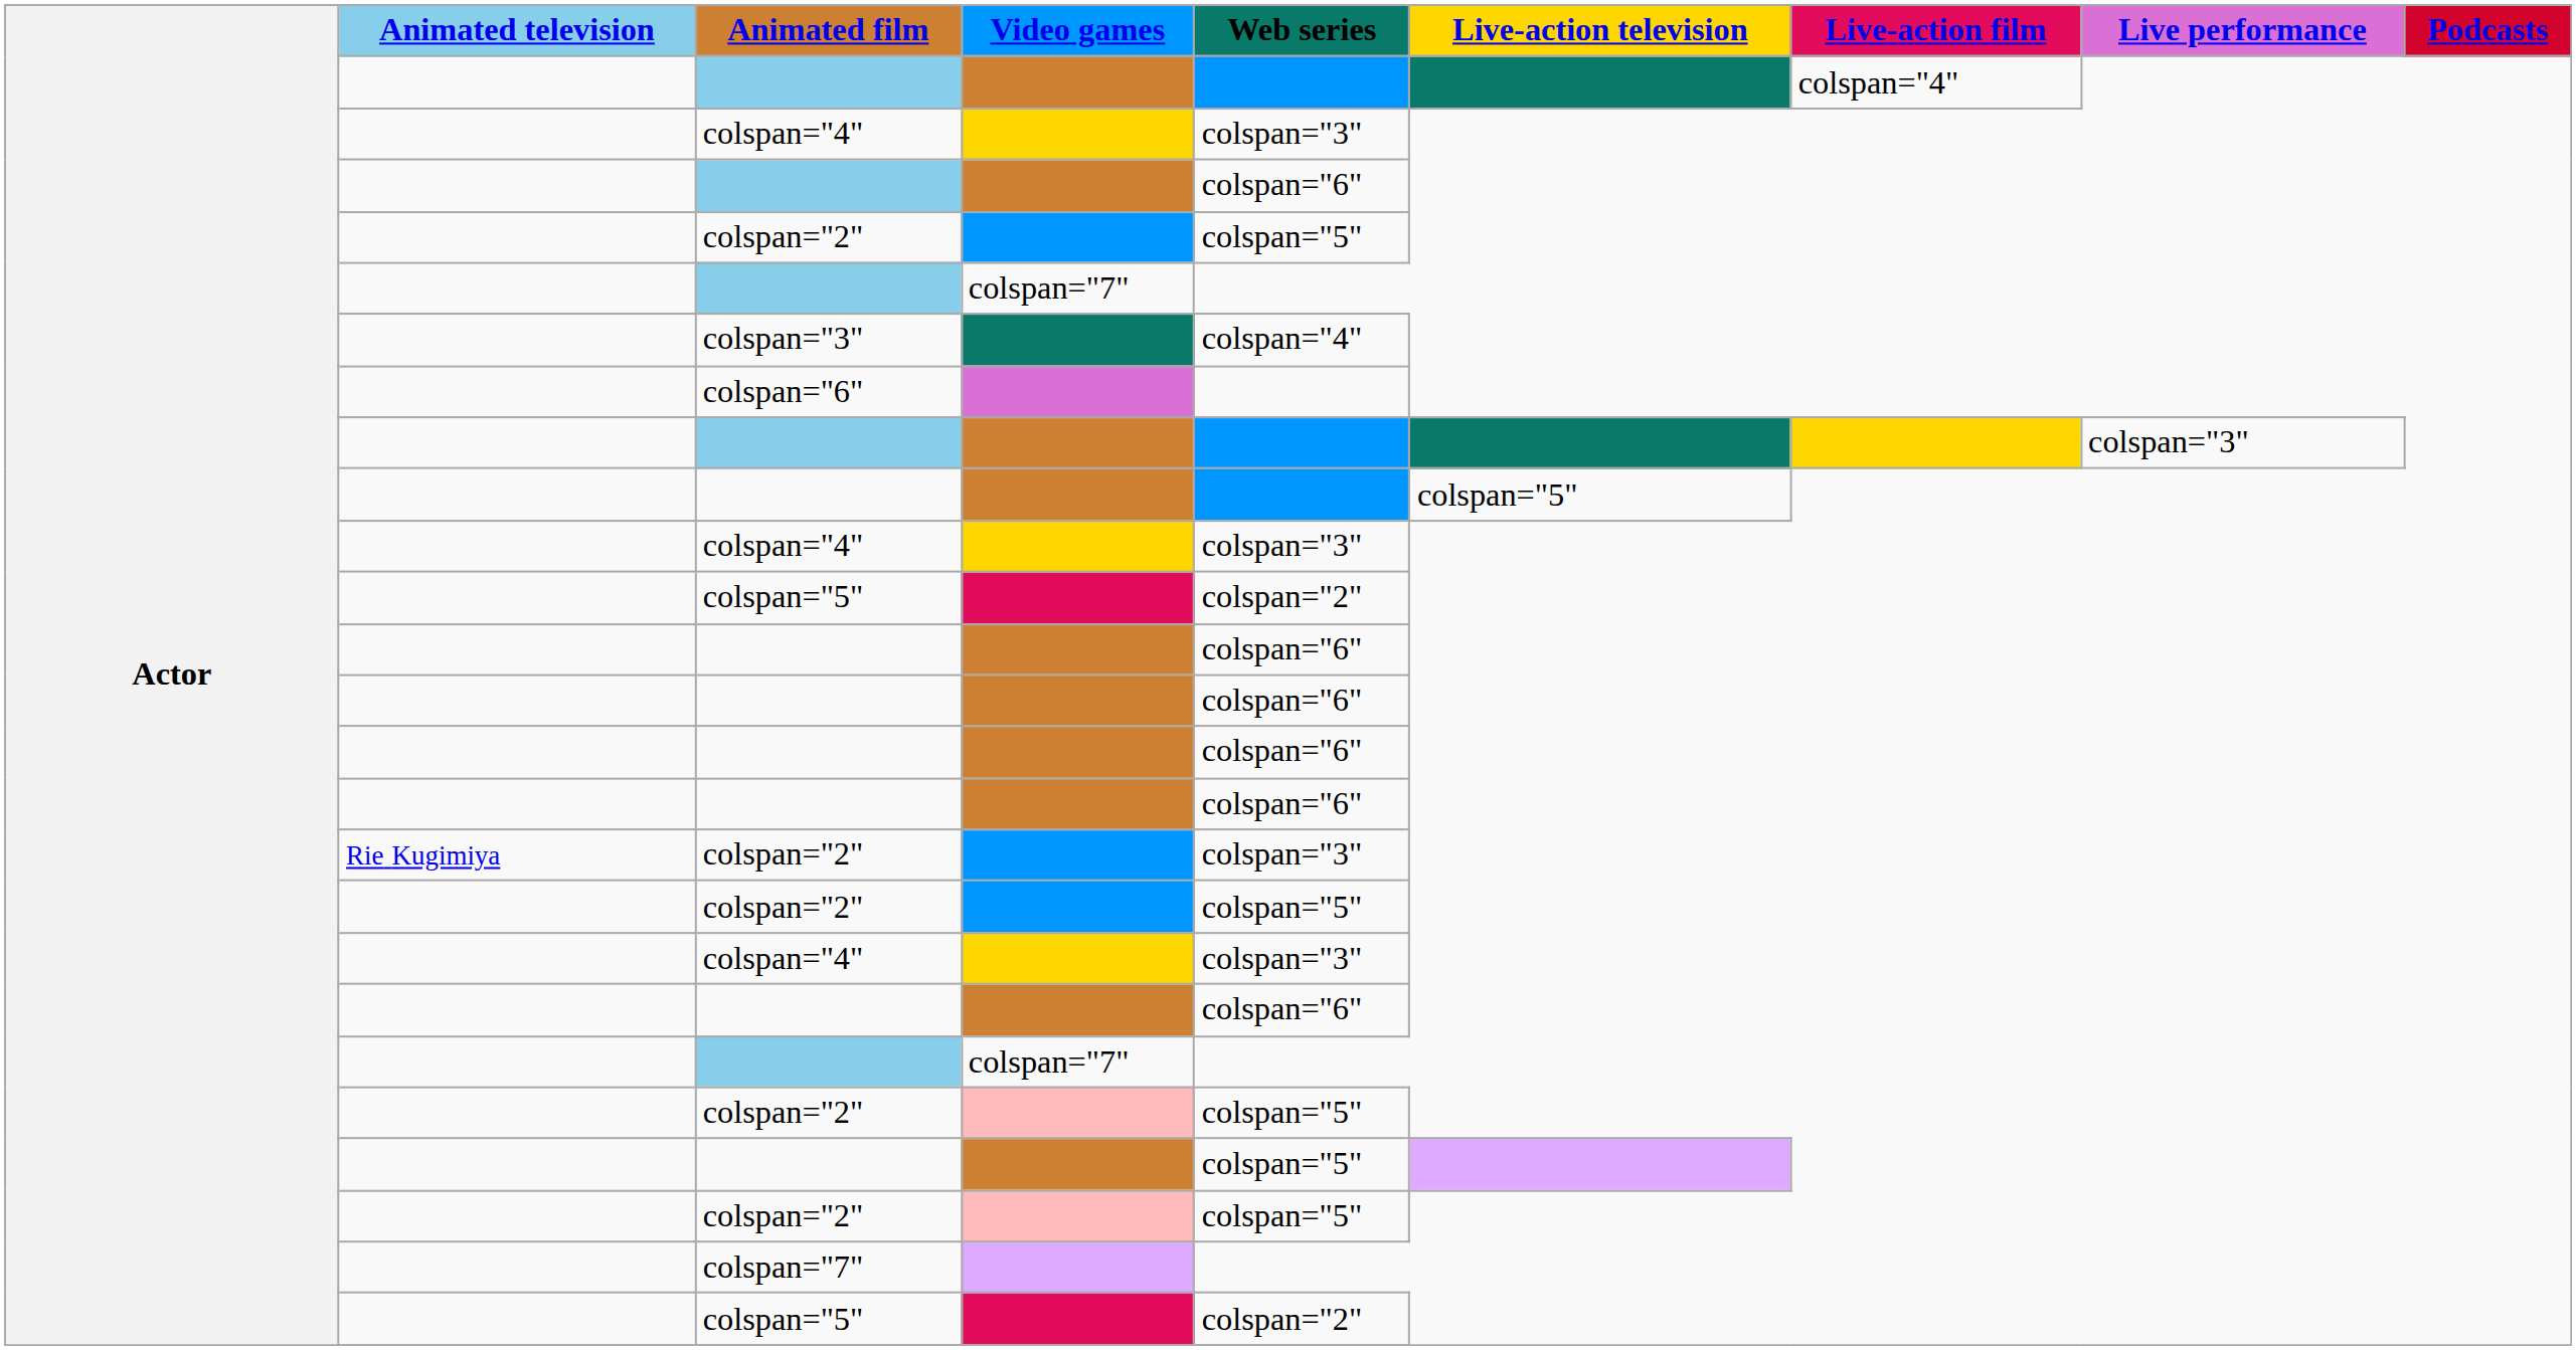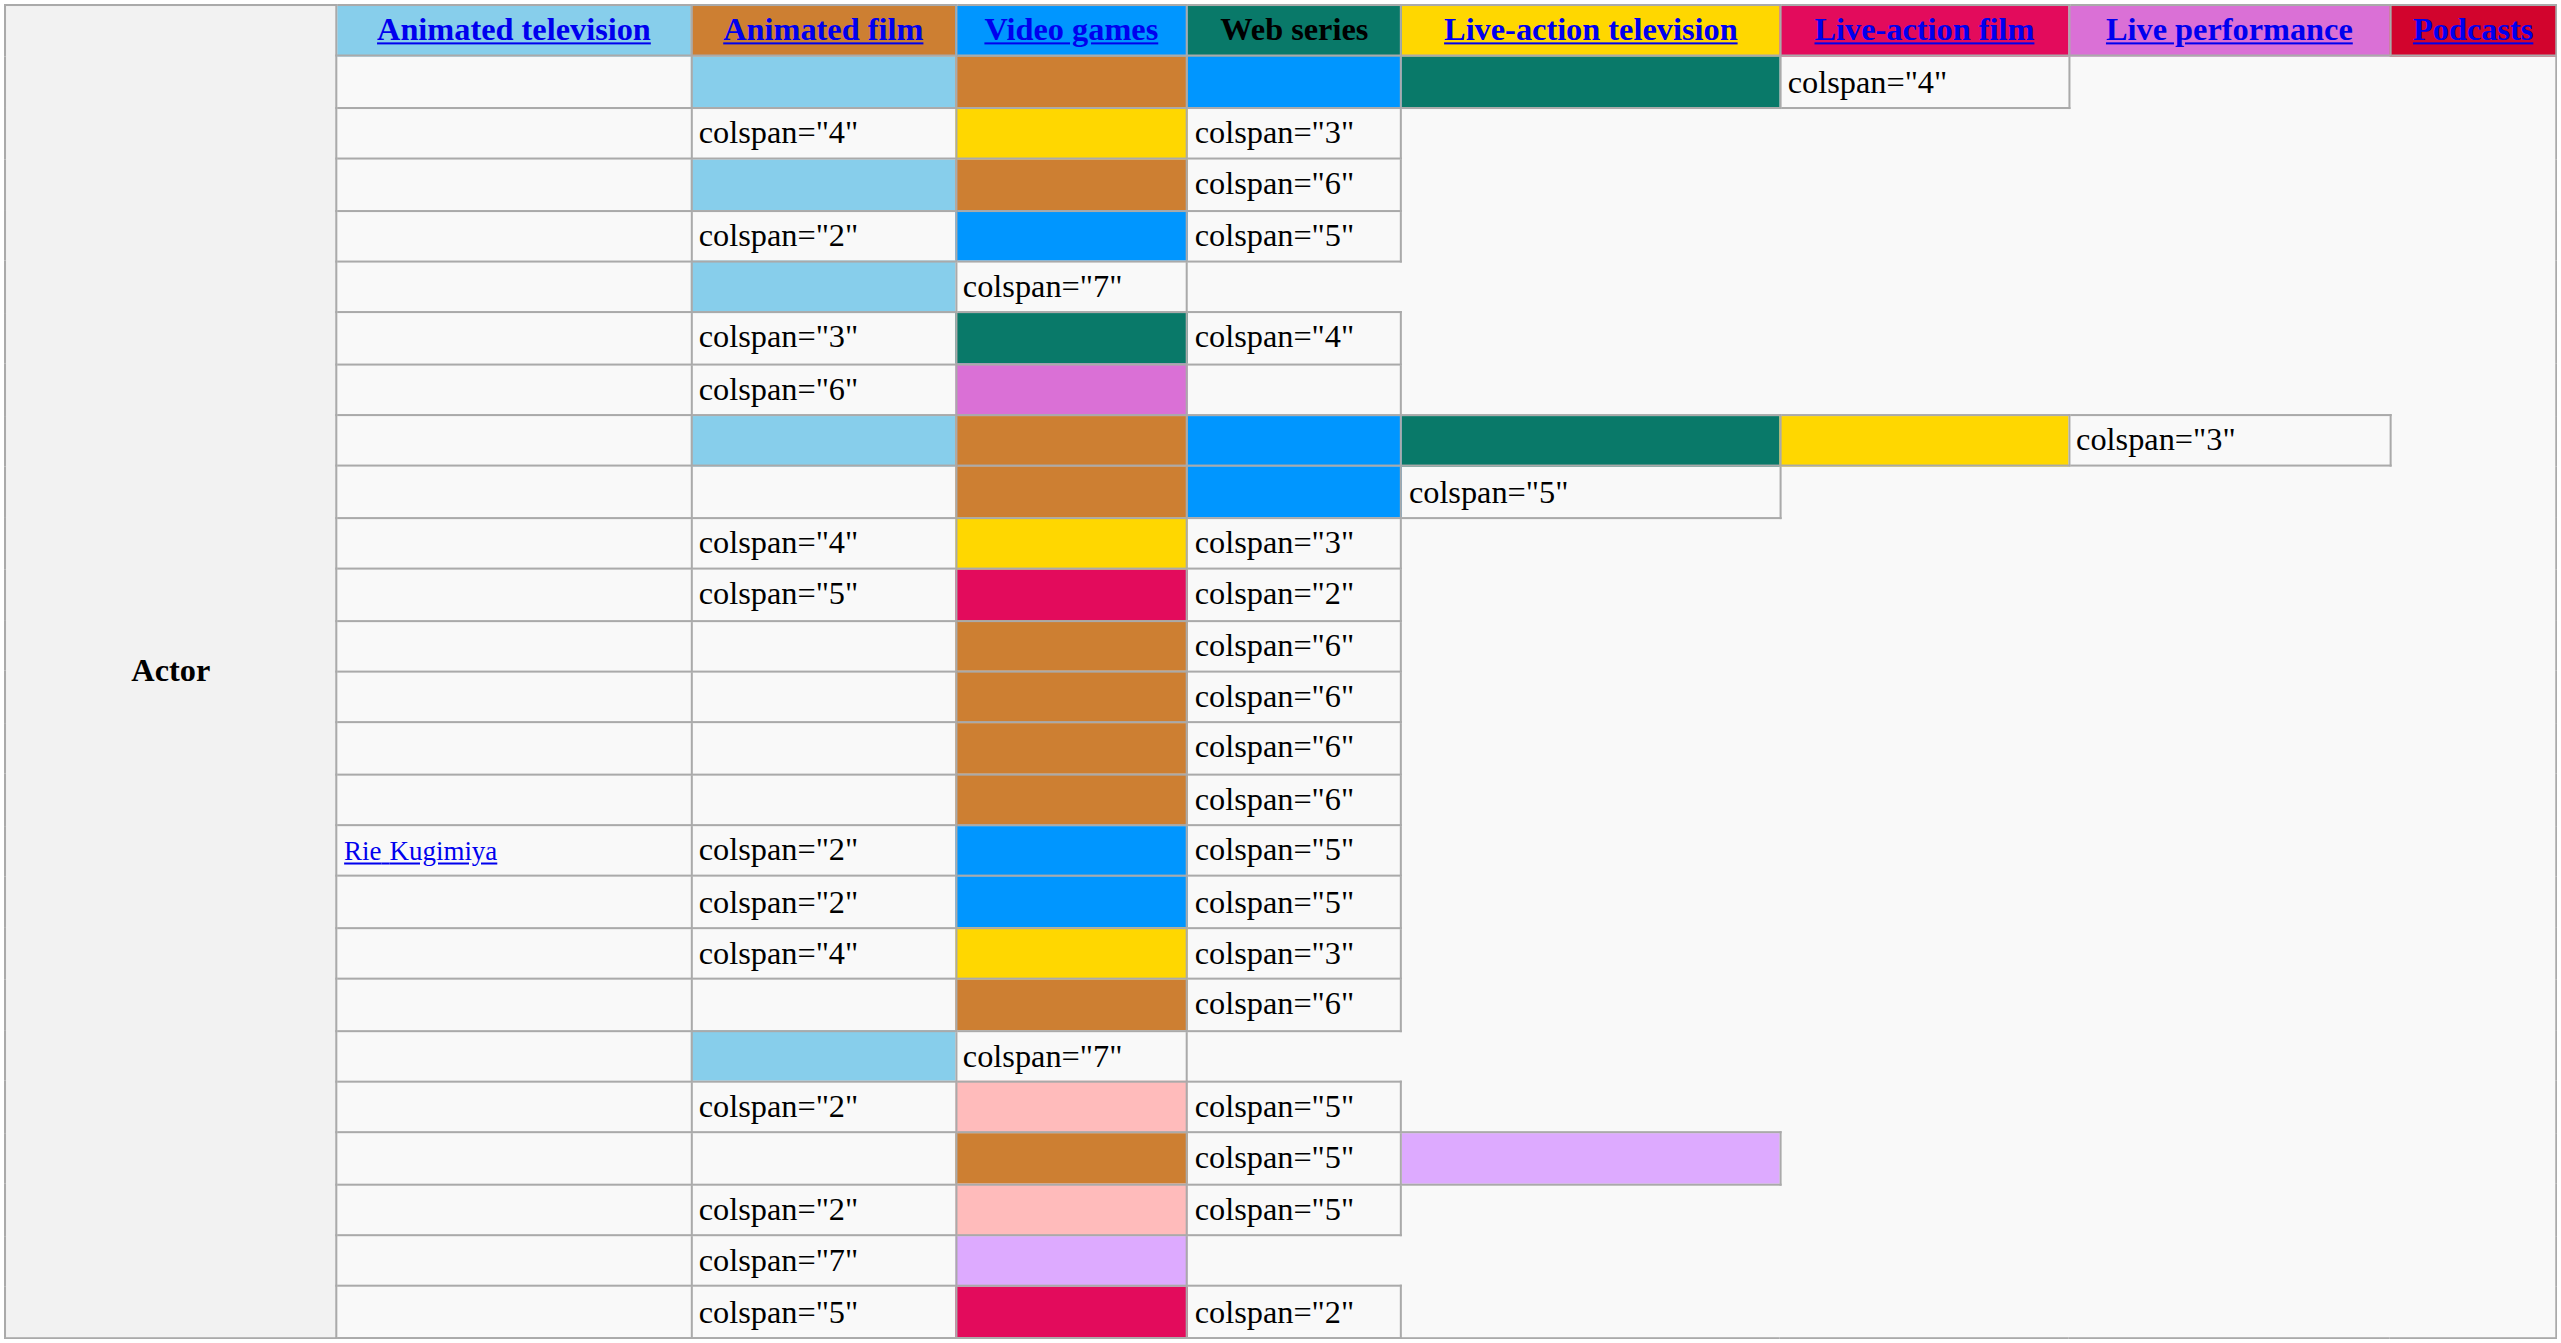Rie Kugimiya / colspan="2" | Web series: colspan="3" -> colspan="5"
